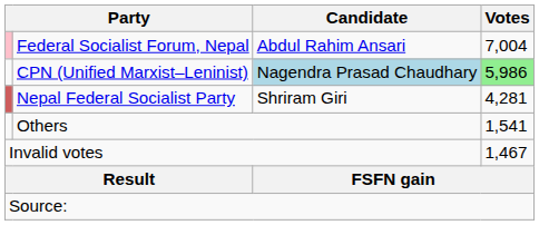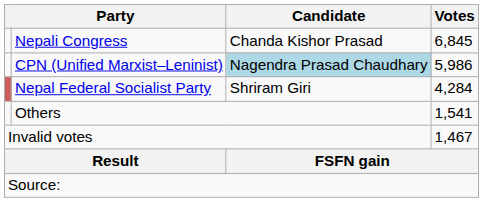- row: Federal Socialist Forum, Nepal | Abdul Rahim Ansari | 7,004
+ row: Nepali Congress | Chanda Kishor Prasad | 6,845
CPN (Unified Marxist–Leninist) | Votes: lightgreen background -> no background
Nepal Federal Socialist Party | Votes: 4,281 -> 4,284
